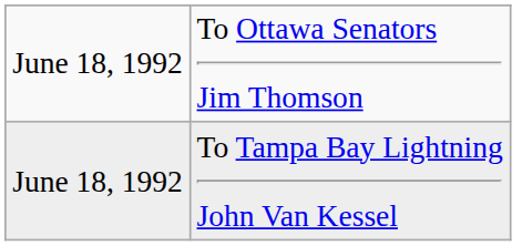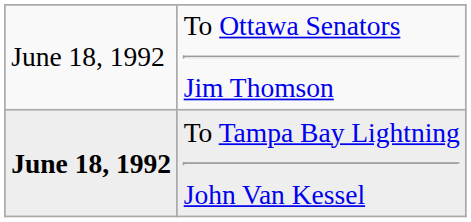row 2 | column 1: normal -> bold
